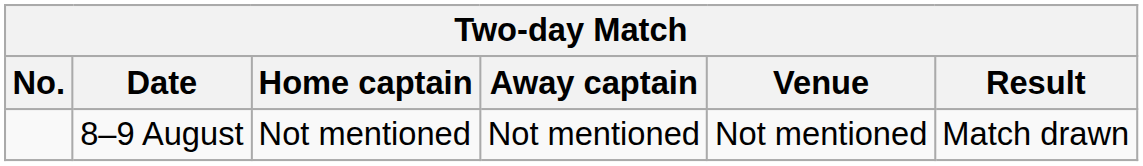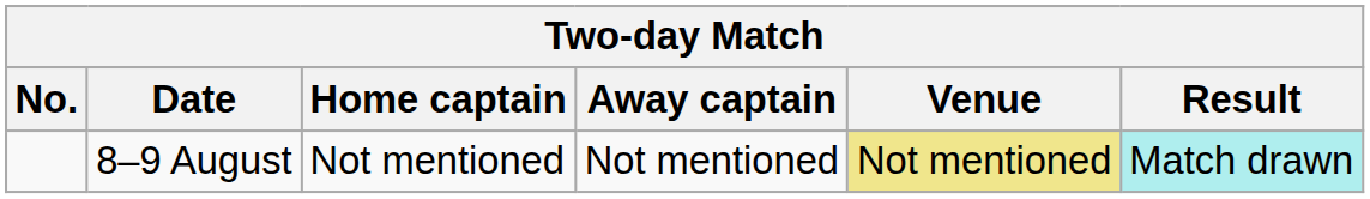8–9 August | Venue: no background -> khaki background
8–9 August | Result: no background -> paleturquoise background
